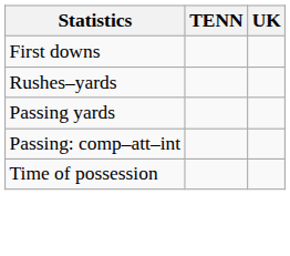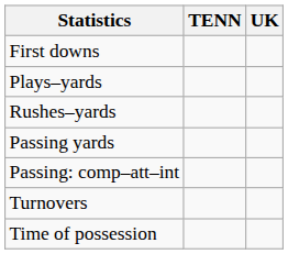+ row: Plays–yards
+ row: Turnovers
